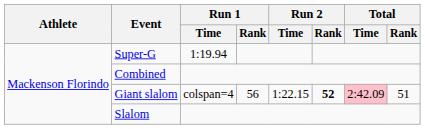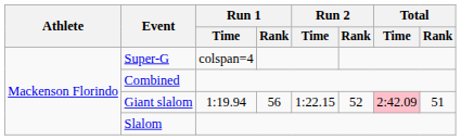Super-G | Run 1 / Time: 1:19.94 -> colspan=4
Giant slalom | Run 1 / Time: colspan=4 -> 1:19.94
Giant slalom | Run 2 / Rank: bold -> normal
